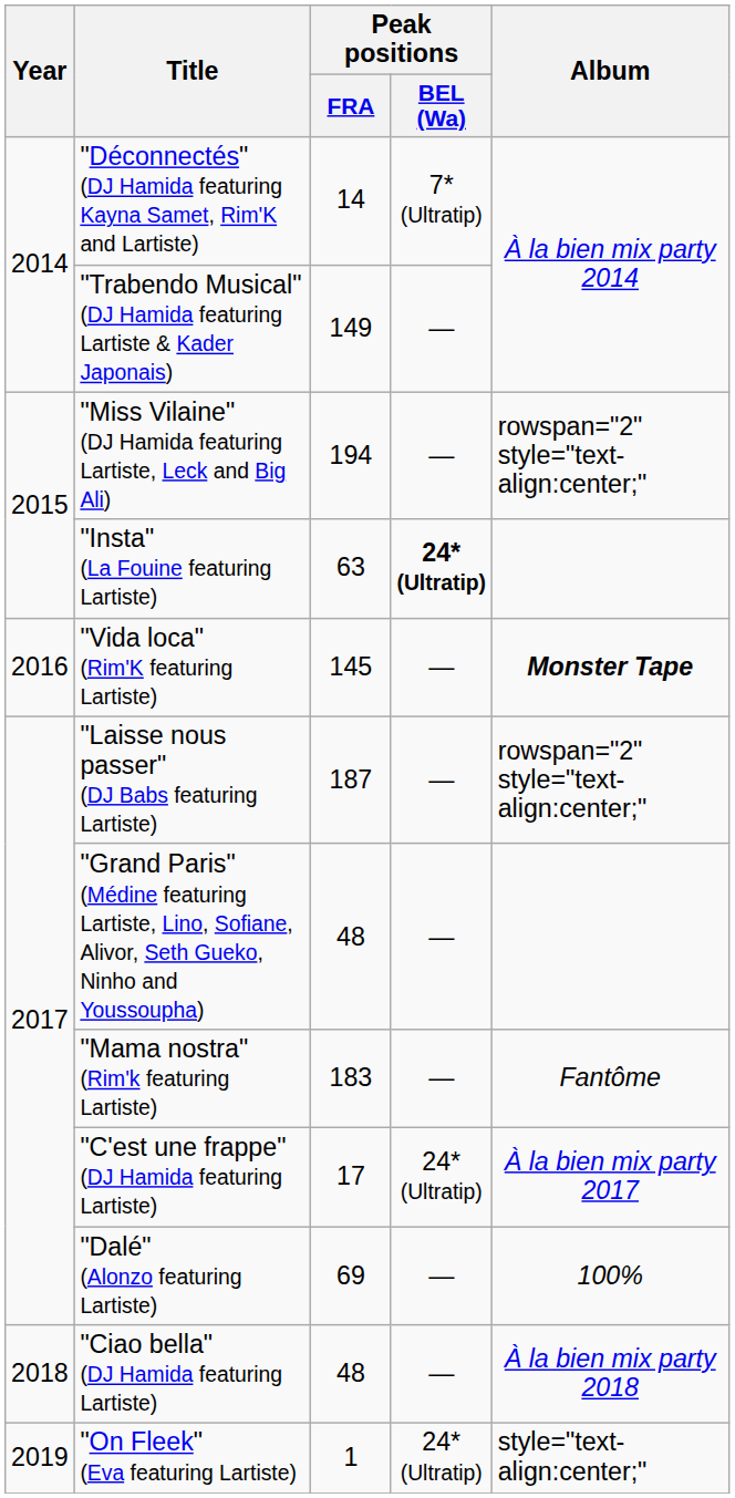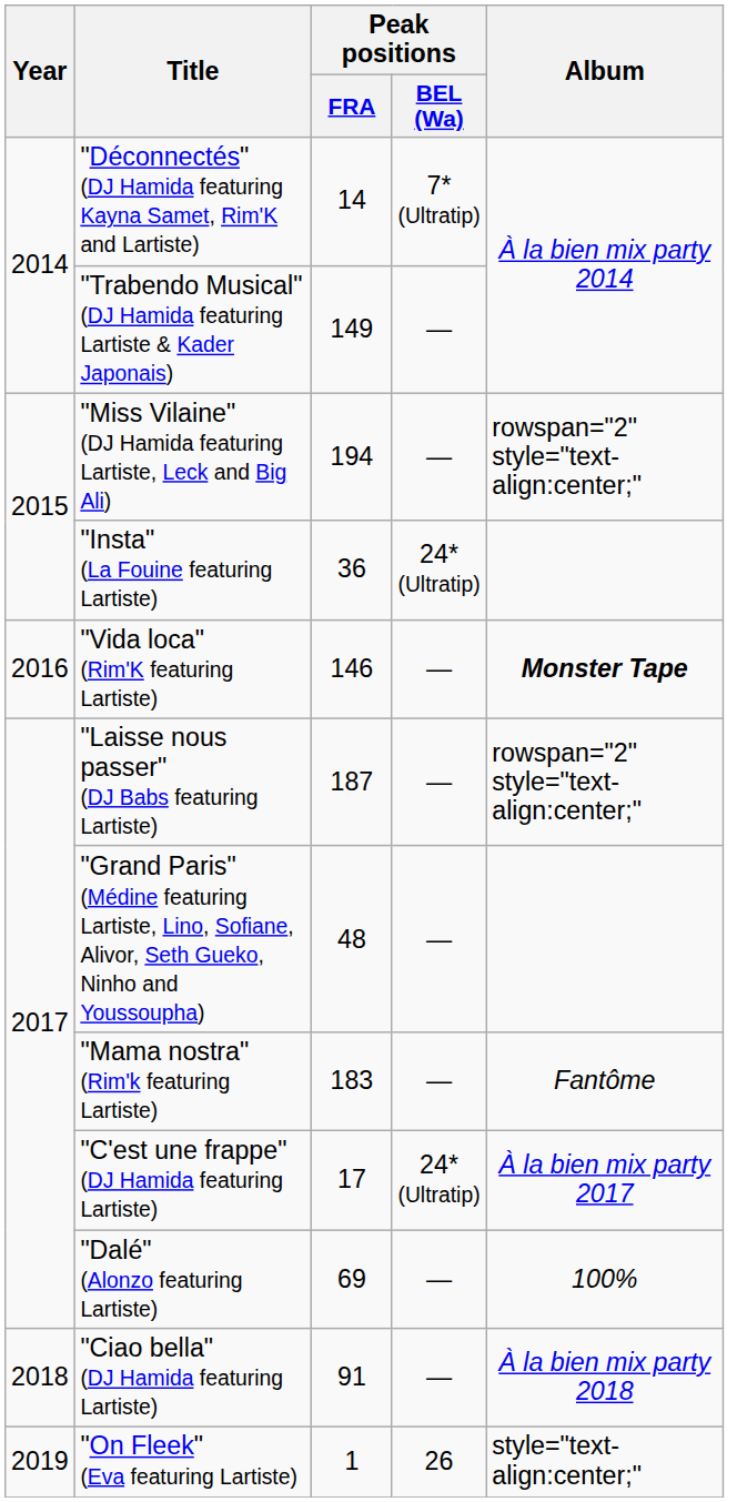"Insta" (La Fouine featuring Lartiste) | Peak positions / FRA: 63 -> 36
"Insta" (La Fouine featuring Lartiste) | Peak positions / BEL (Wa): bold -> normal
"Vida loca" (Rim'K featuring Lartiste) | Peak positions / FRA: 145 -> 146
"Ciao bella" (DJ Hamida featuring Lartiste) | Peak positions / FRA: 48 -> 91
"On Fleek" (Eva featuring Lartiste) | Peak positions / BEL (Wa): 24* (Ultratip) -> 26
